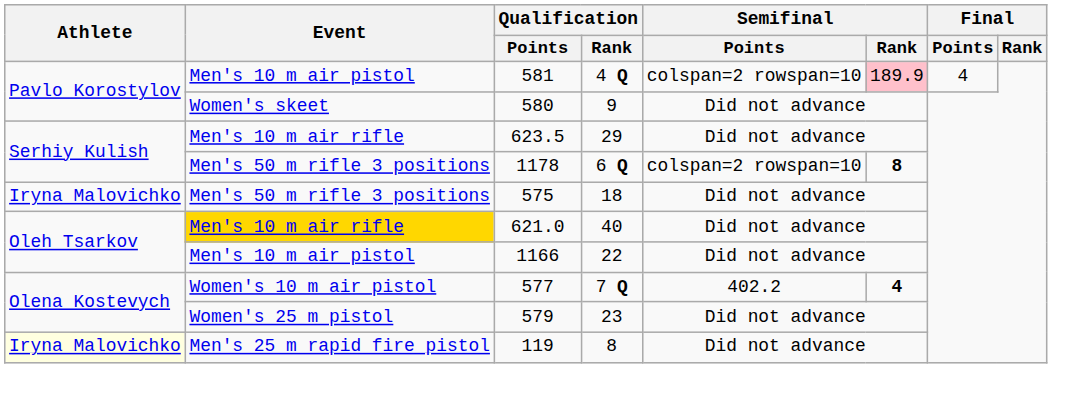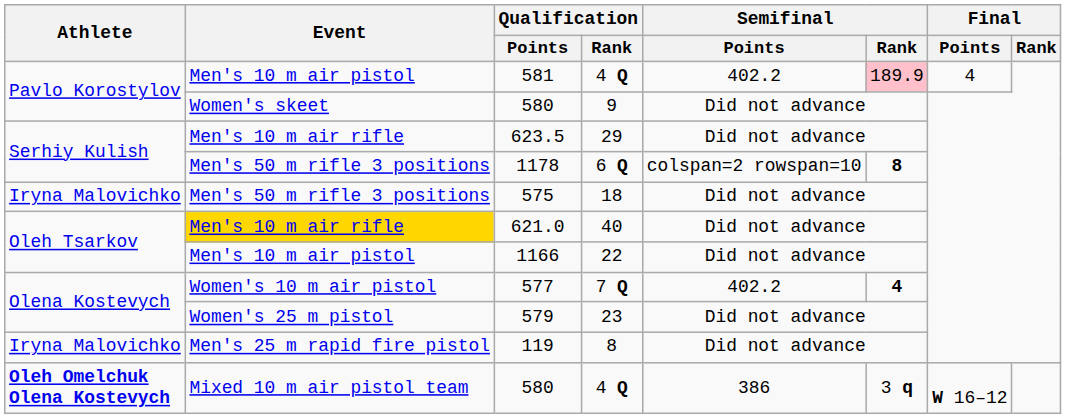581 | Semifinal / Points: colspan=2 rowspan=10 -> 402.2
119 | Athlete: lightyellow background -> no background
+ row: Oleh Omelchuk Olena Kostevych | Mixed 10 m air pistol team | 580 | 4 Q | 386 | 3 q | W 16–12
